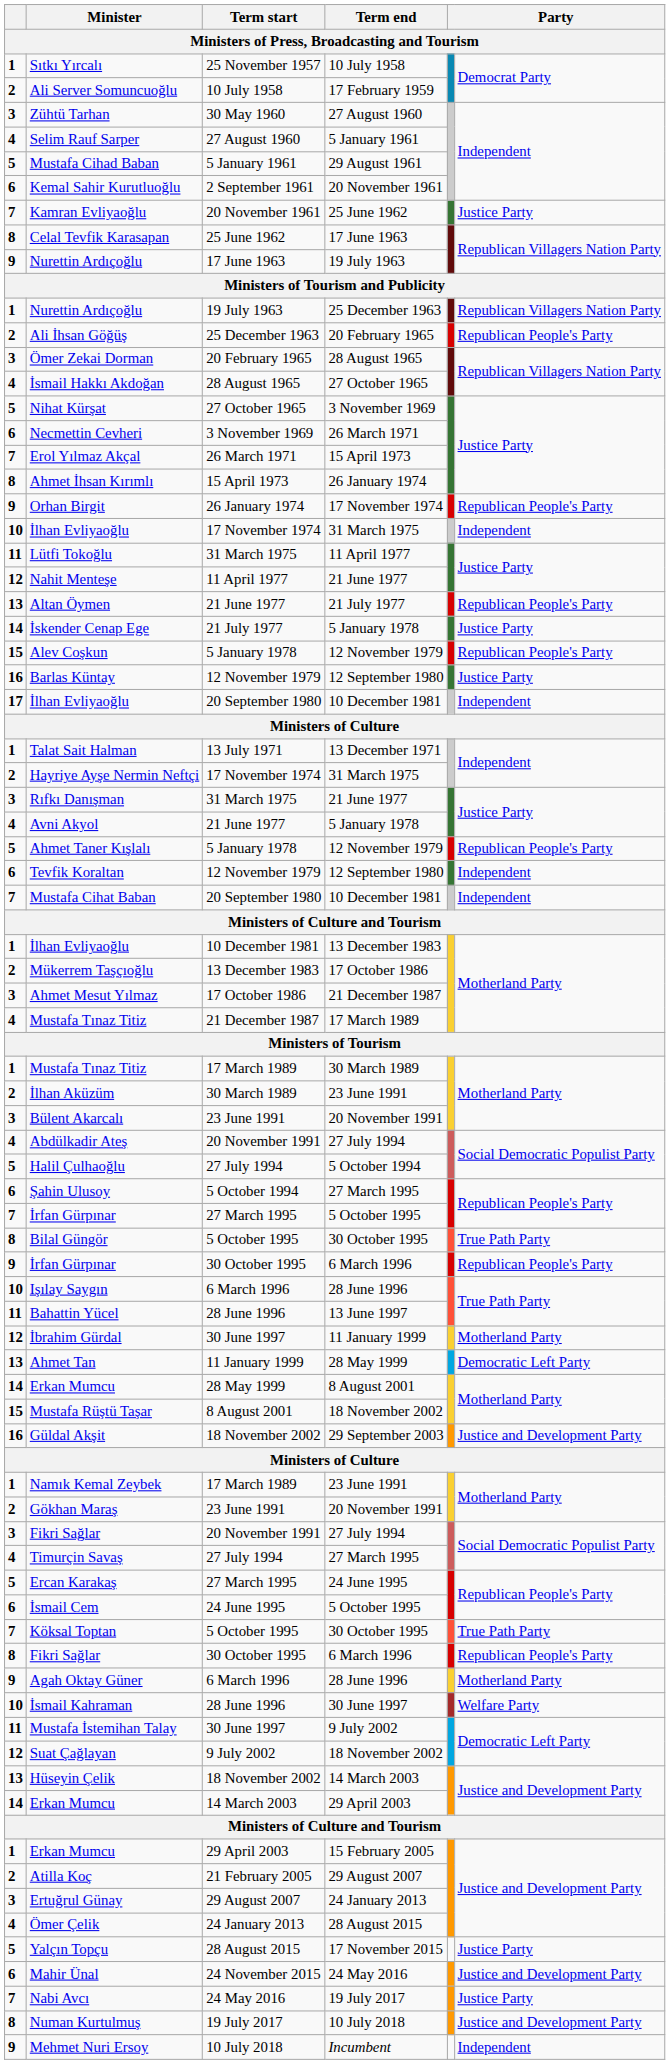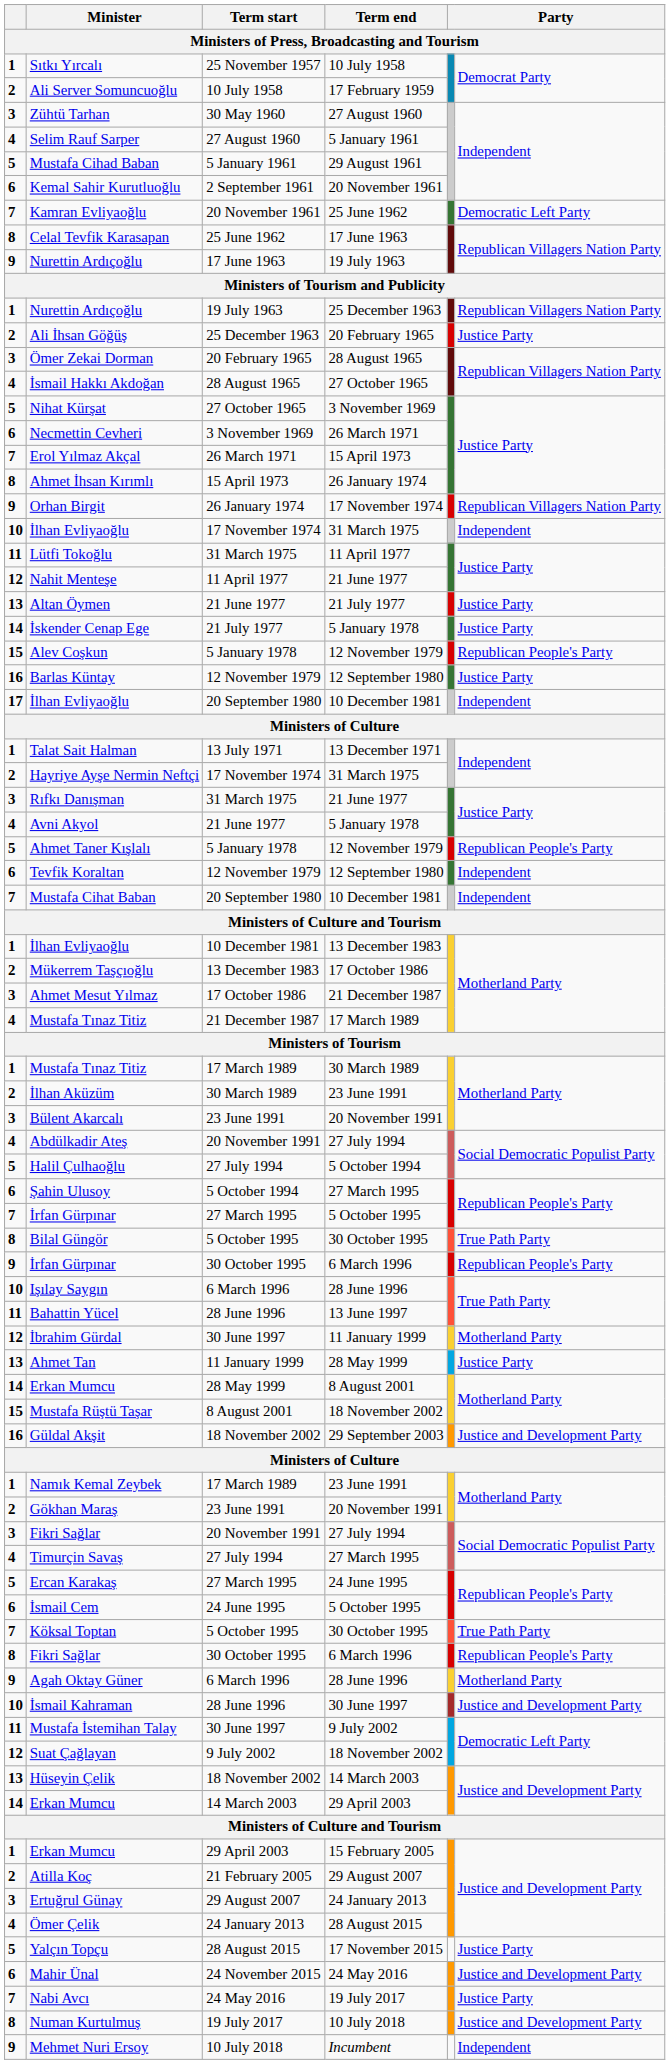Kamran Evliyaoğlu | column 6: Justice Party -> Democratic Left Party
Ali İhsan Göğüş | column 6: Republican People's Party -> Justice Party
Orhan Birgit | column 6: Republican People's Party -> Republican Villagers Nation Party
Altan Öymen | column 6: Republican People's Party -> Justice Party
Ahmet Tan | column 6: Democratic Left Party -> Justice Party
İsmail Kahraman | column 6: Welfare Party -> Justice and Development Party
